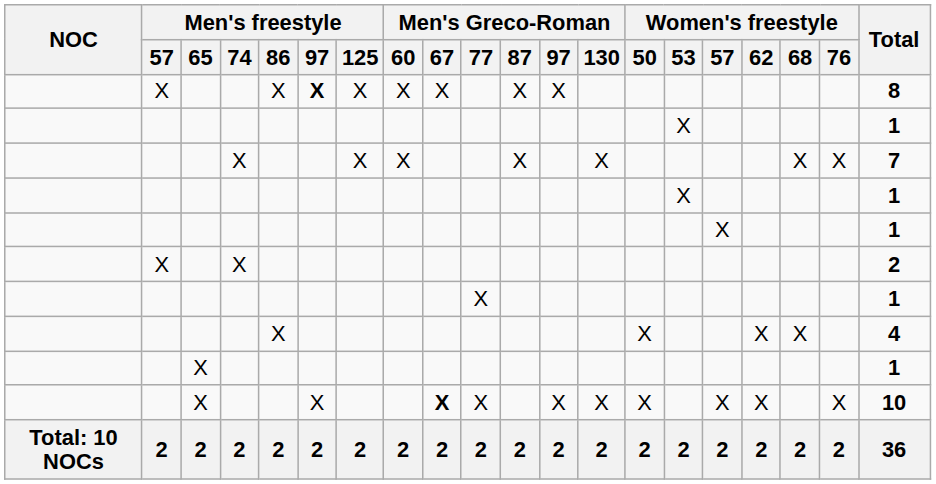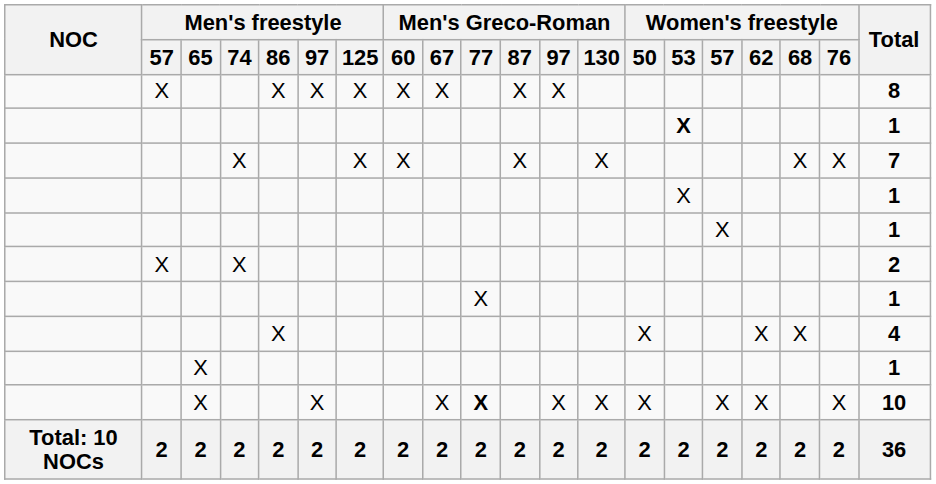row 3 | Men's freestyle / 97: bold -> normal
row 4 | Women's freestyle / 53: normal -> bold
row 12 | Men's Greco-Roman / 67: bold -> normal
row 12 | Men's Greco-Roman / 77: normal -> bold
